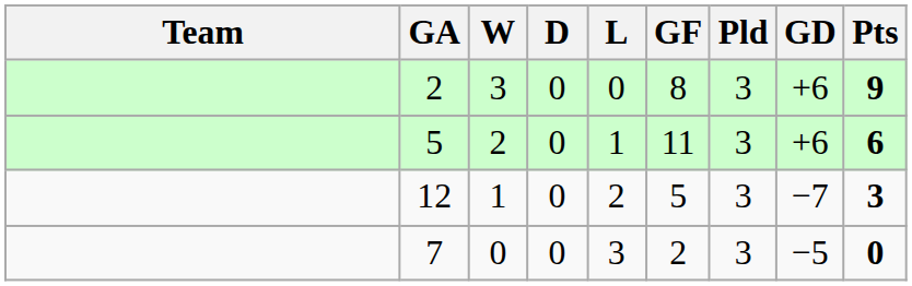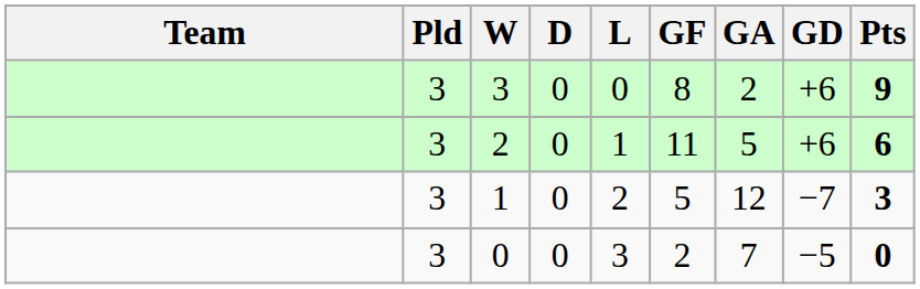columns swapped: Pld <-> GA
